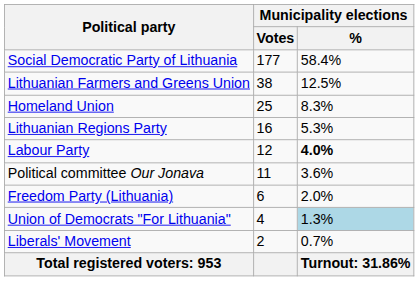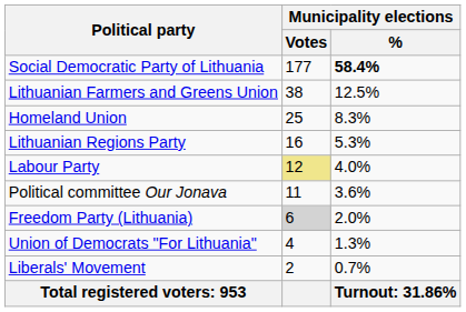Social Democratic Party of Lithuania | Municipality elections / %: normal -> bold
Labour Party | Municipality elections / Votes: no background -> khaki background
Labour Party | Municipality elections / %: bold -> normal
Freedom Party (Lithuania) | Municipality elections / Votes: no background -> lightgrey background
Union of Democrats "For Lithuania" | Municipality elections / %: lightblue background -> no background
